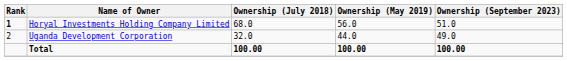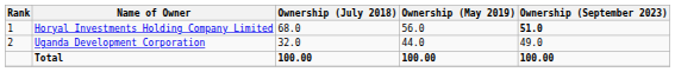Horyal Investments Holding Company Limited | Rank: bold -> normal
Horyal Investments Holding Company Limited | Ownership (September 2023): normal -> bold
